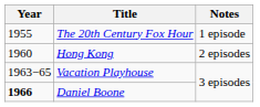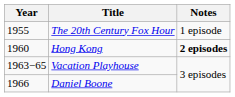Hong Kong | Notes: normal -> bold
Daniel Boone | Year: bold -> normal
